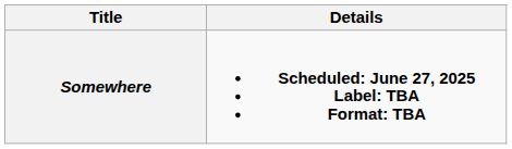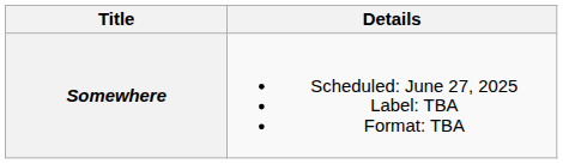Somewhere | Details: bold -> normal
